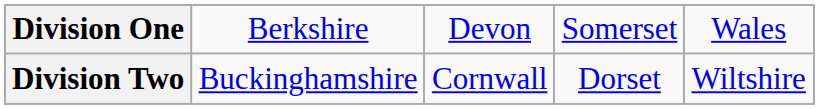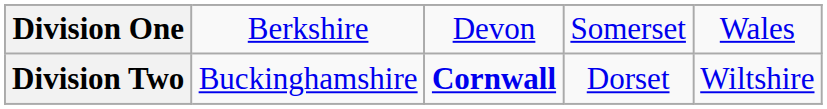Division Two | column 3: normal -> bold
